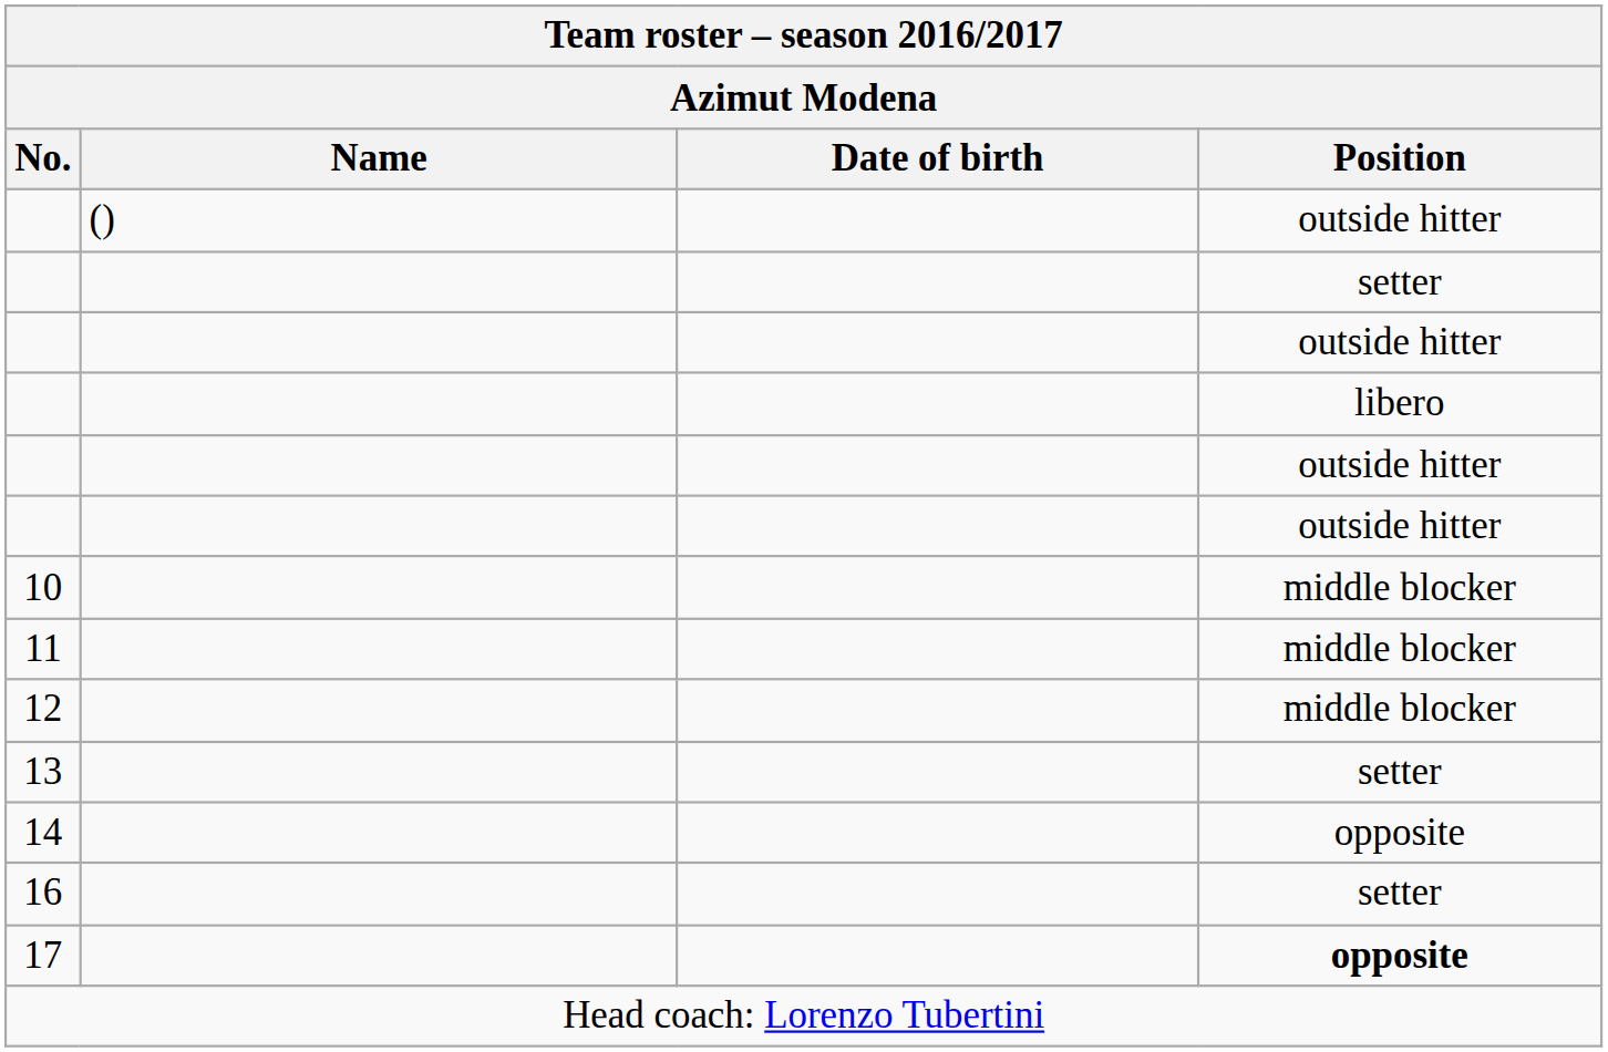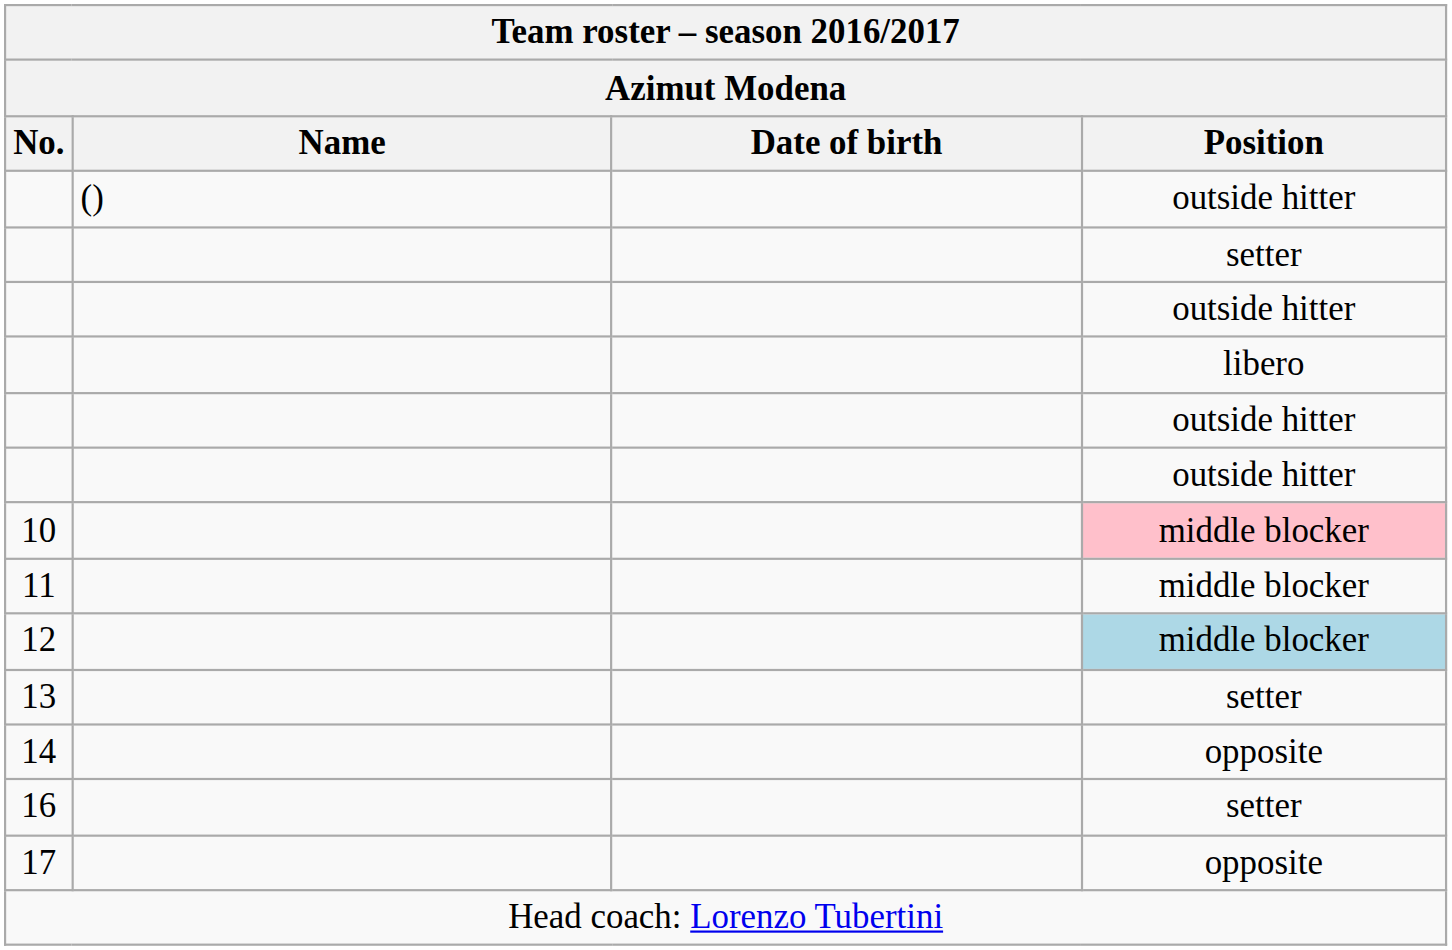10 | Position: no background -> pink background
12 | Position: no background -> lightblue background
17 | Position: bold -> normal
